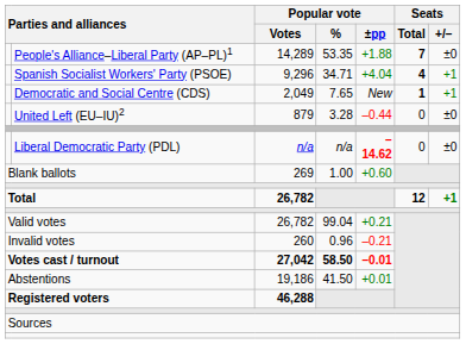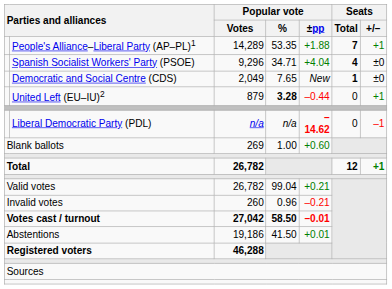People's Alliance–Liberal Party (AP–PL)1 | Seats / +/−: ±0 -> +1
Spanish Socialist Workers' Party (PSOE) | Seats / +/−: +1 -> ±0
Democratic and Social Centre (CDS) | Seats / +/−: +1 -> ±0
United Left (EU–IU)2 | Popular vote / %: normal -> bold
United Left (EU–IU)2 | Seats / +/−: ±0 -> +1
Liberal Democratic Party (PDL) | Seats / +/−: ±0 -> –1
